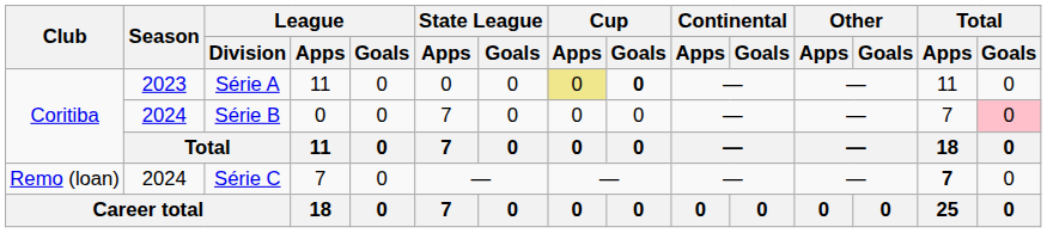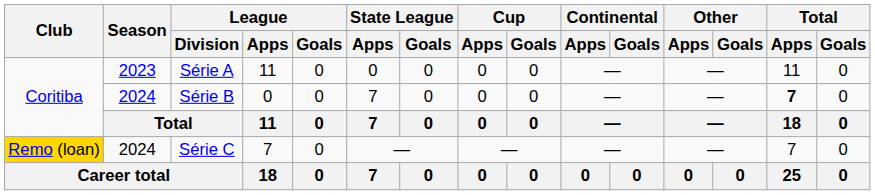Série A | Cup / Apps: khaki background -> no background
Série A | Cup / Goals: bold -> normal
Série B | Total / Apps: normal -> bold
Série B | Total / Goals: pink background -> no background
Série C | Club: no background -> gold background
Série C | Total / Apps: bold -> normal
